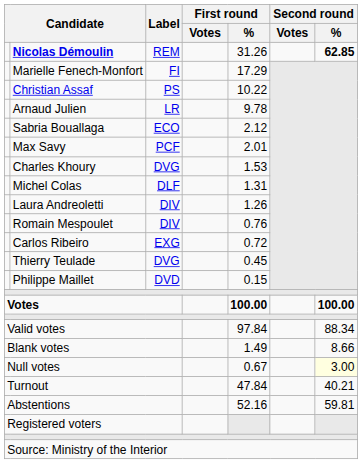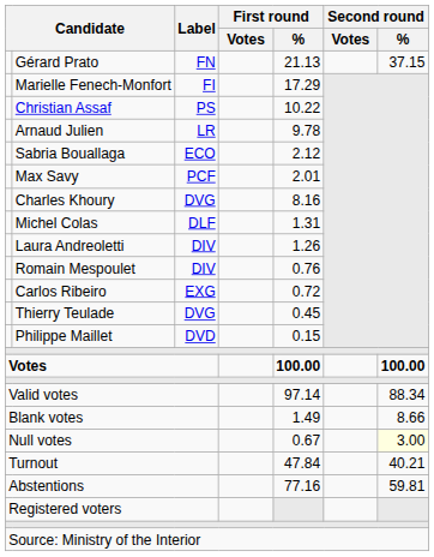- row: Nicolas Démoulin | REM | 31.26 | 62.85
+ row: Gérard Prato | FN | 21.13 | 37.15
Charles Khoury | First round / %: 1.53 -> 8.16
Valid votes | First round / %: 97.84 -> 97.14
Abstentions | First round / %: 52.16 -> 77.16
